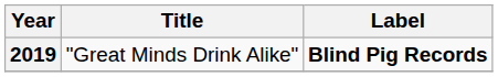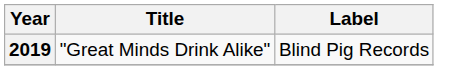2019 | Label: bold -> normal
